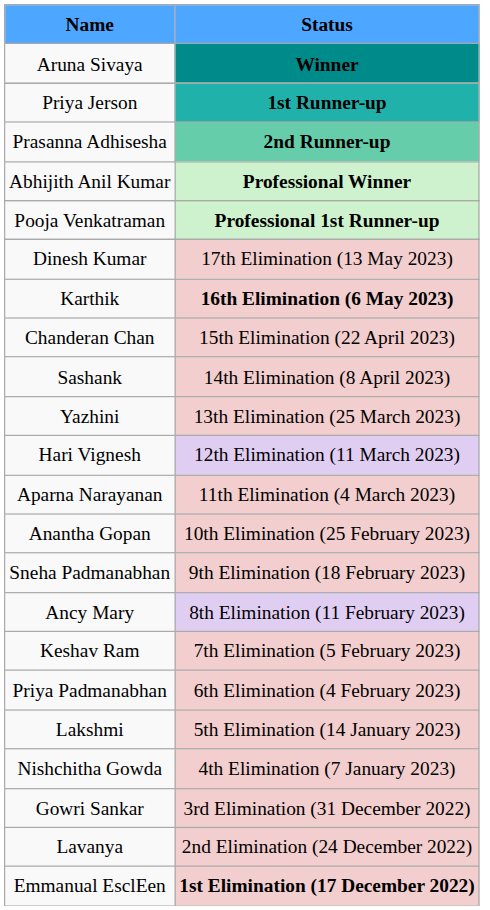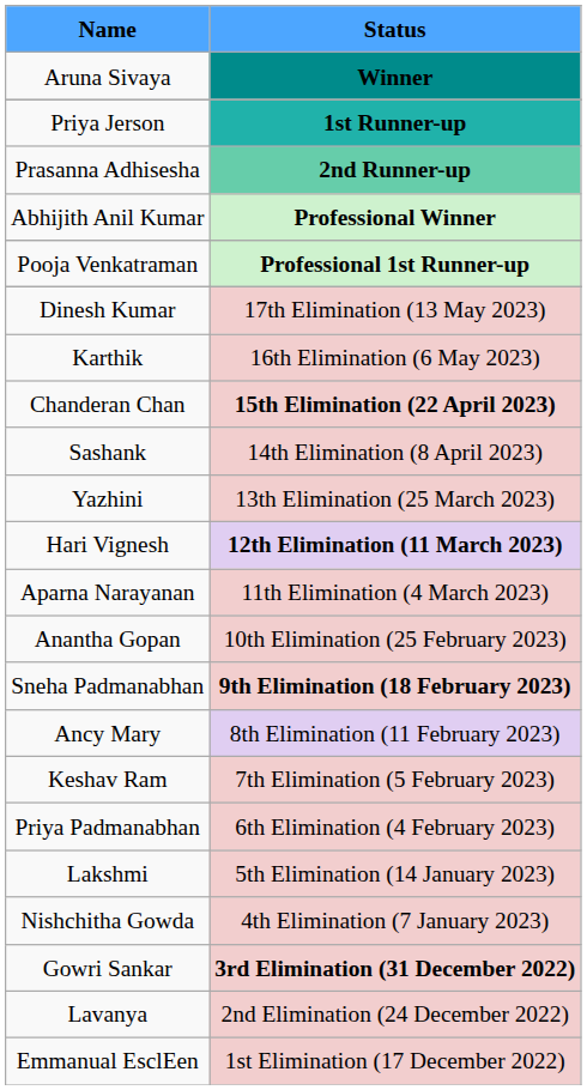Karthik | Status: bold -> normal
Chanderan Chan | Status: normal -> bold
Hari Vignesh | Status: normal -> bold
Sneha Padmanabhan | Status: normal -> bold
Gowri Sankar | Status: normal -> bold
Emmanual EsclEen | Status: bold -> normal
